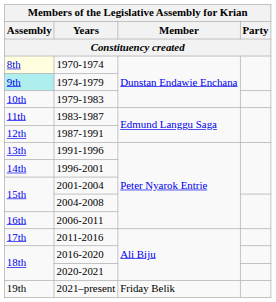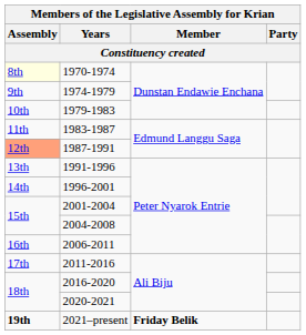1974-1979 | Assembly: paleturquoise background -> no background
1987-1991 | Assembly: no background -> lightsalmon background
2021–present | Assembly: normal -> bold
2021–present | Member: normal -> bold
